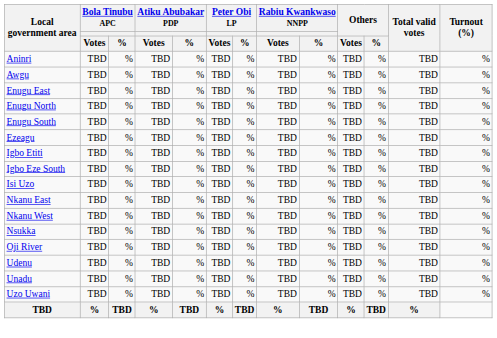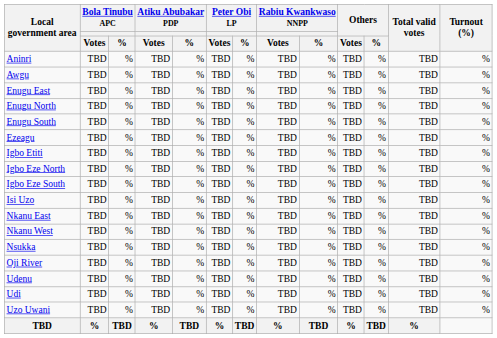+ row: Igbo Eze North | TBD | % | TBD | % | TBD | % | TBD | % | TBD | % | TBD | %
+ row: Udi | TBD | % | TBD | % | TBD | % | TBD | % | TBD | % | TBD | %
- row: Unadu | TBD | % | TBD | % | TBD | % | TBD | % | TBD | % | TBD | %
